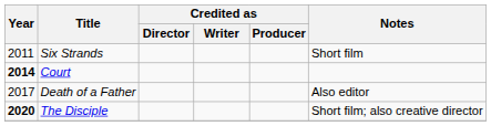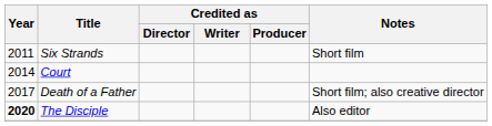Court | Year: bold -> normal
Death of a Father | Notes: Also editor -> Short film; also creative director
The Disciple | Notes: Short film; also creative director -> Also editor
